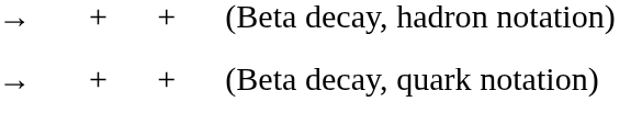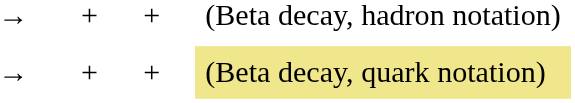row 2 | column 4: no background -> khaki background
